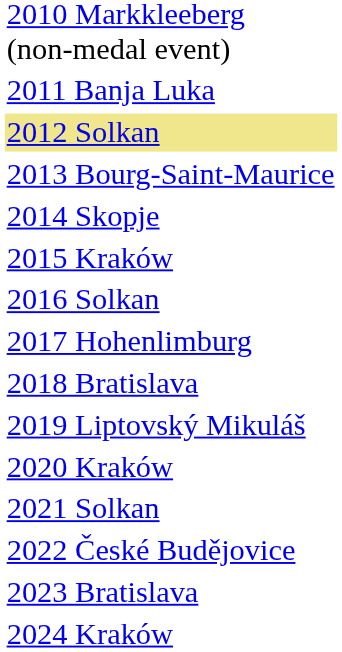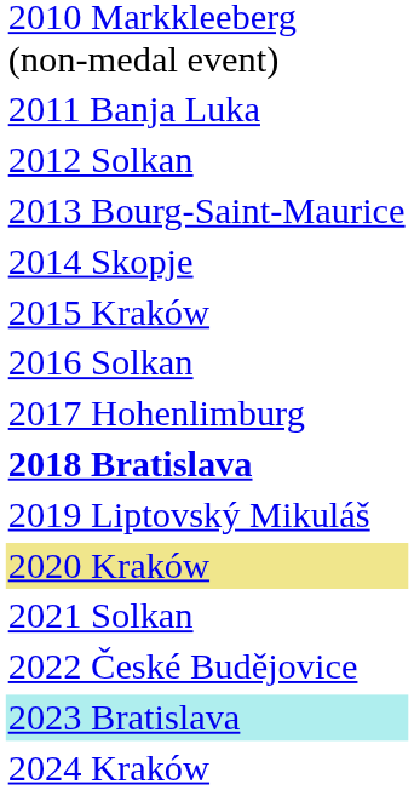2012 Solkan | column 1: khaki background -> no background
2018 Bratislava | column 1: normal -> bold
2020 Kraków | column 1: no background -> khaki background
2023 Bratislava | column 1: no background -> paleturquoise background
